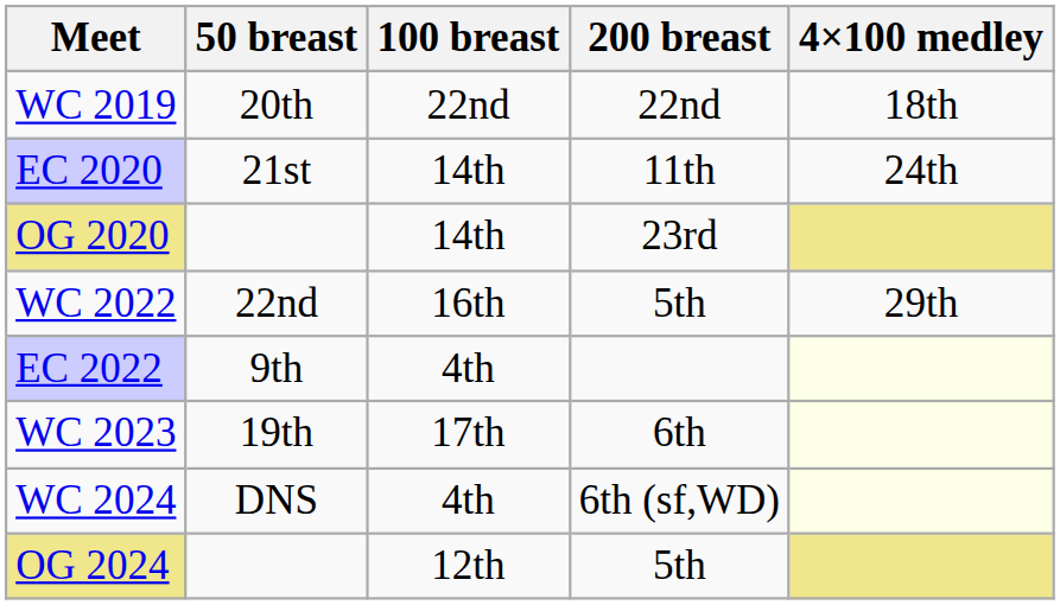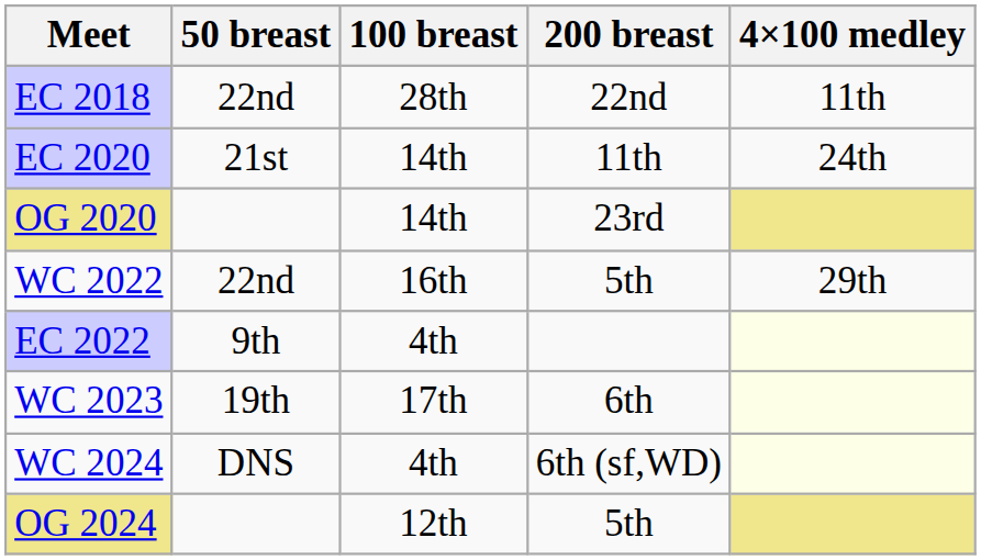+ row: EC 2018 | 22nd | 28th | 22nd | 11th
- row: WC 2019 | 20th | 22nd | 22nd | 18th
